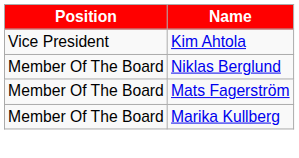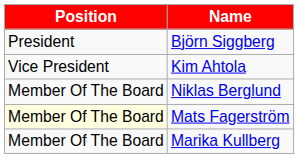+ row: President | Björn Siggberg
Mats Fagerström | Position: no background -> lightyellow background
